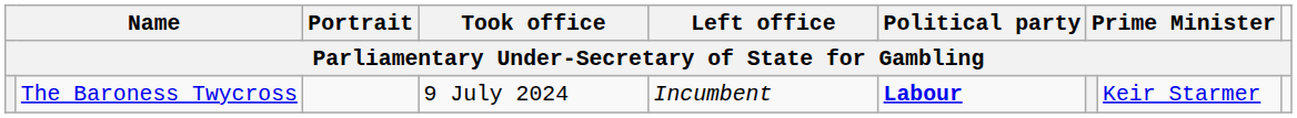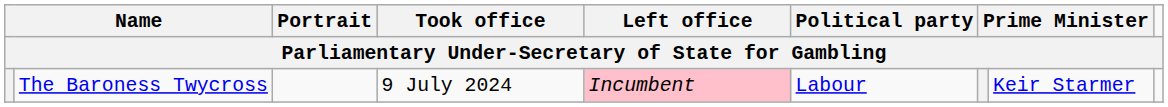The Baroness Twycross | Left office: no background -> pink background
The Baroness Twycross | Political party: bold -> normal
